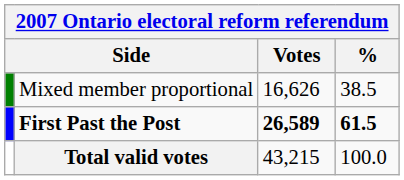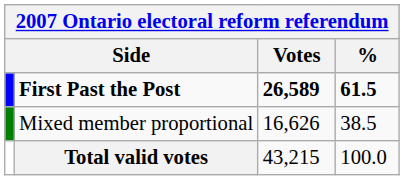rows swapped: First Past the Post <-> Mixed member proportional
